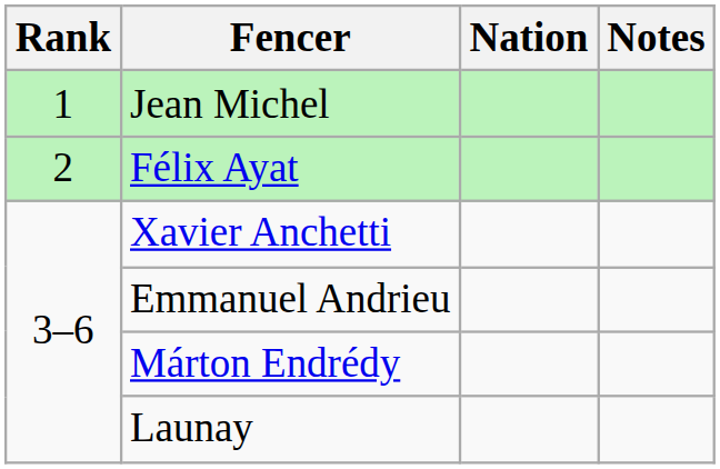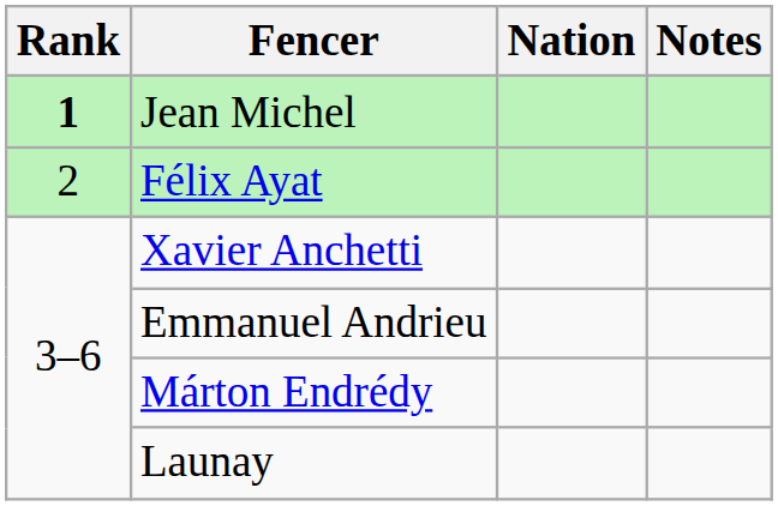Jean Michel | Rank: normal -> bold
